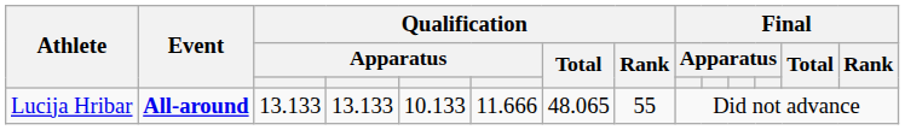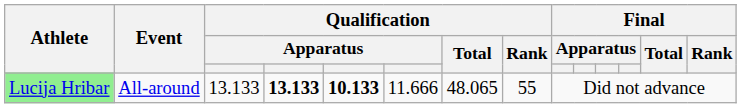row 4 | Athlete: no background -> lightgreen background
row 4 | Event: bold -> normal
row 4 | column 4: normal -> bold
row 4 | column 5: normal -> bold
